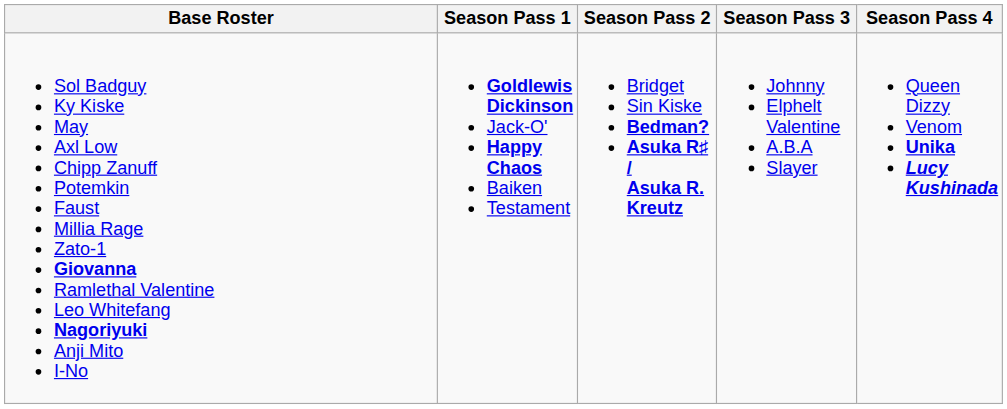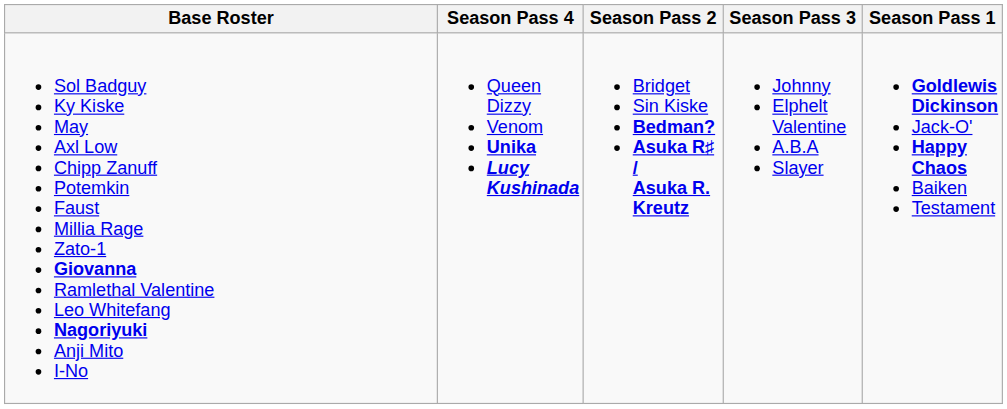columns swapped: Season Pass 1 <-> Season Pass 4
